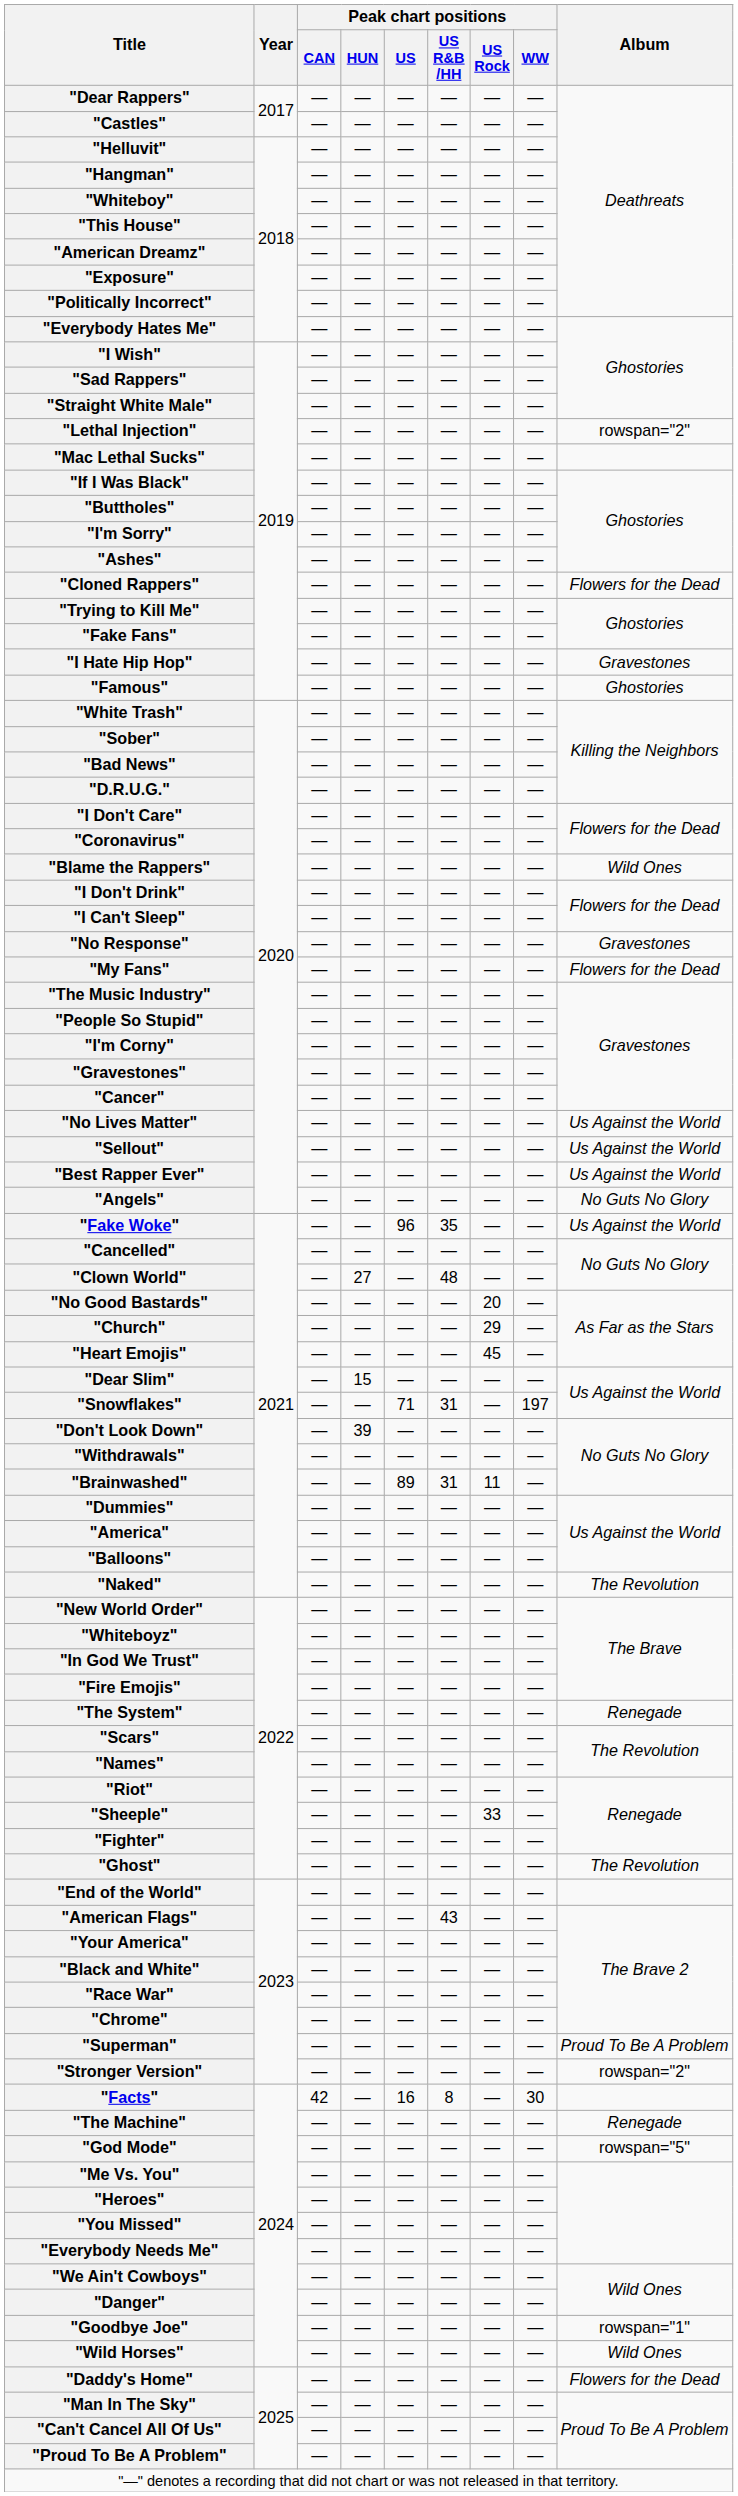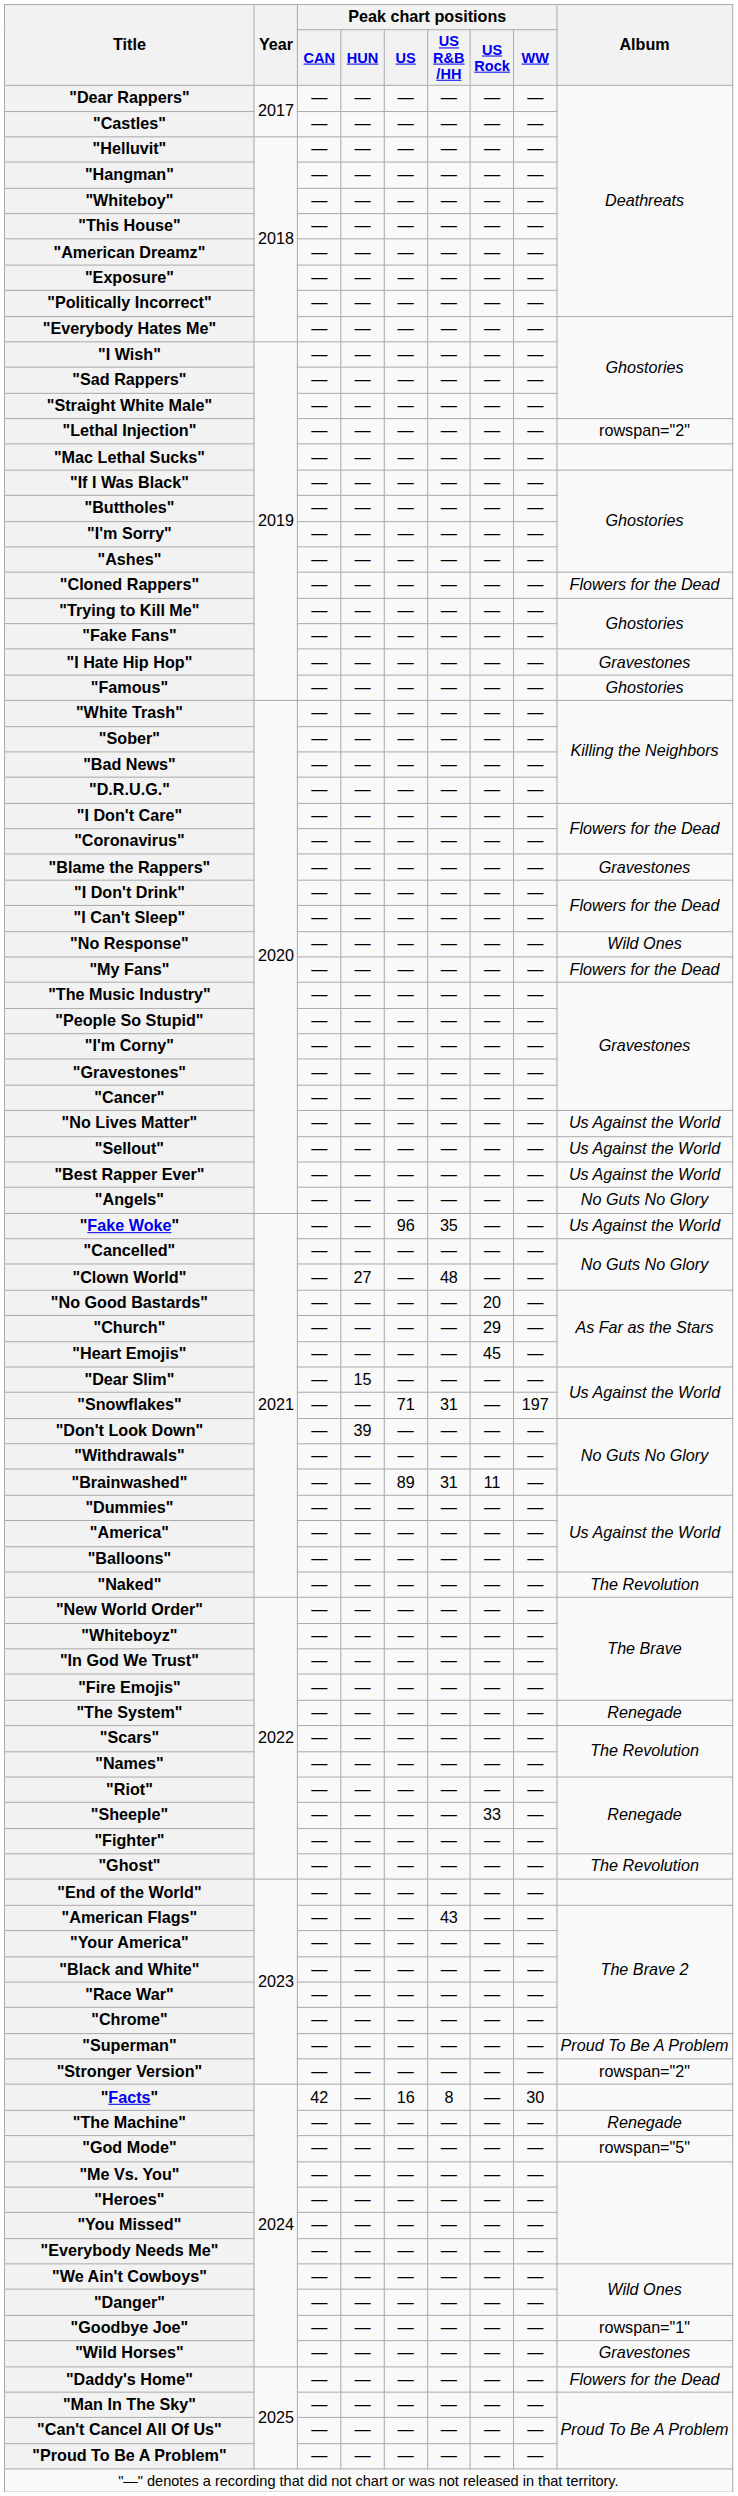"Blame the Rappers" | Album: Wild Ones -> Gravestones
"No Response" | Album: Gravestones -> Wild Ones
"Wild Horses" | Album: Wild Ones -> Gravestones
